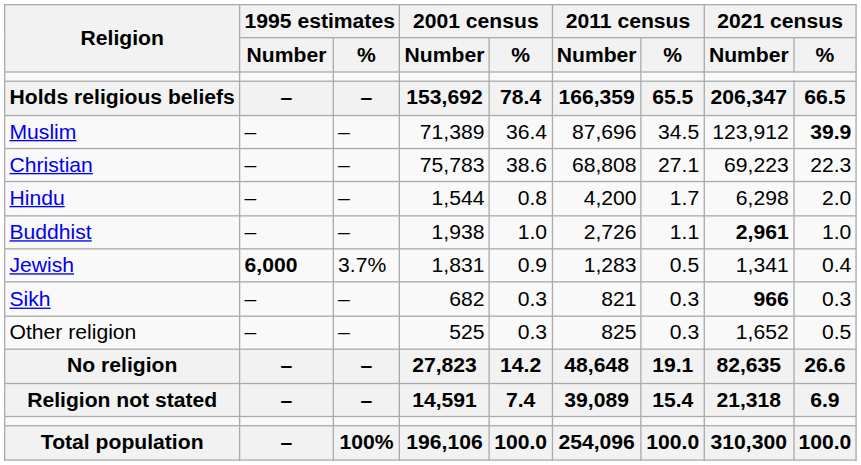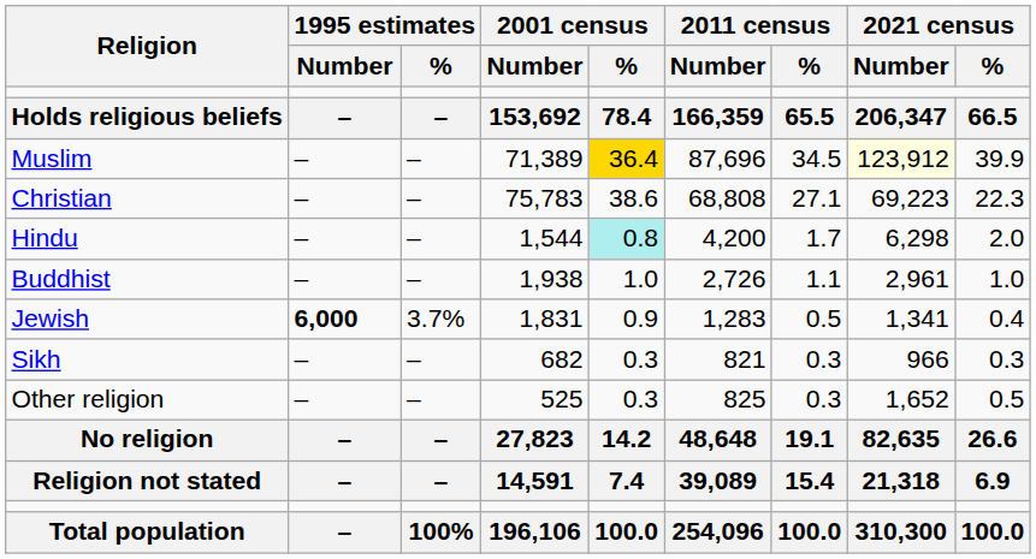Muslim | 2001 census / %: no background -> gold background
Muslim | 2021 census / Number: no background -> lightyellow background
Muslim | 2021 census / %: bold -> normal
Hindu | 2001 census / %: no background -> paleturquoise background
Buddhist | 2021 census / Number: bold -> normal
Sikh | 2021 census / Number: bold -> normal
